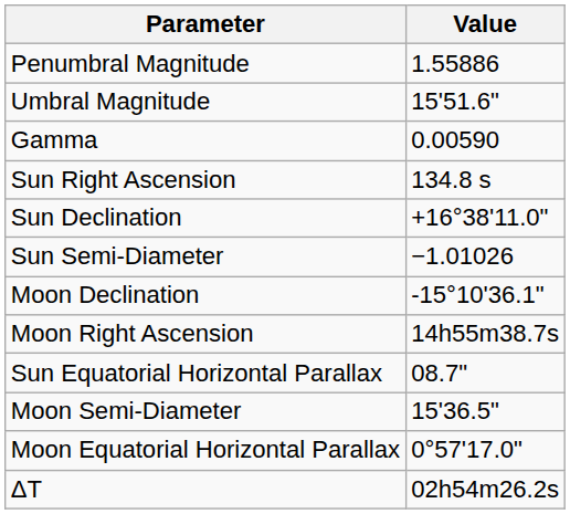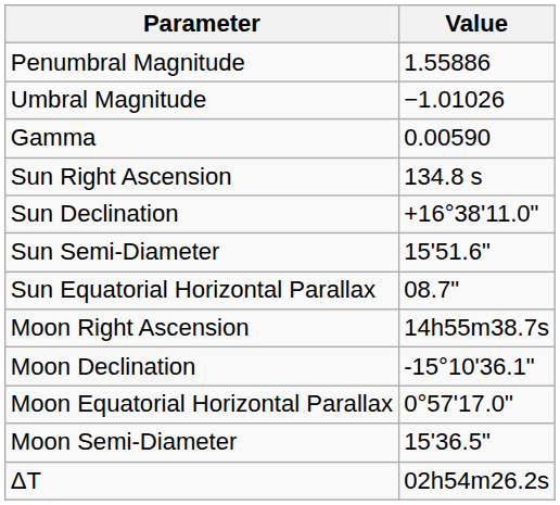Umbral Magnitude | Value: 15'51.6" -> −1.01026
Sun Semi-Diameter | Value: −1.01026 -> 15'51.6"
rows swapped: Sun Equatorial Horizontal Parallax <-> Moon Declination
rows swapped: Moon Semi-Diameter <-> Moon Equatorial Horizontal Parallax
